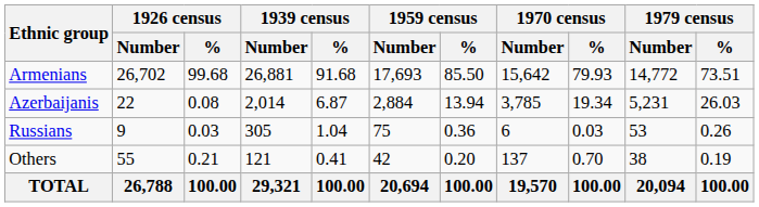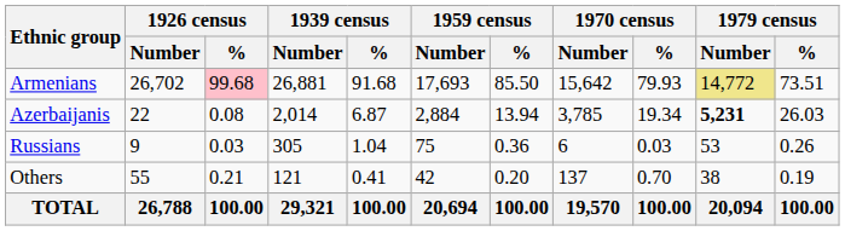Armenians | 1926 census / %: no background -> pink background
Armenians | 1979 census / Number: no background -> khaki background
Azerbaijanis | 1979 census / Number: normal -> bold
